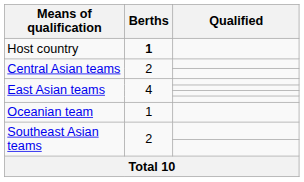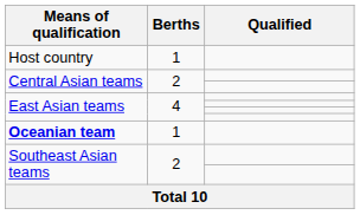Host country | Berths: bold -> normal
Oceanian team | Means of qualification: normal -> bold
